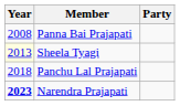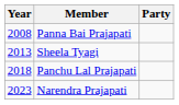Sheela Tyagi | Year: lightyellow background -> no background
Narendra Prajapati | Year: bold -> normal
